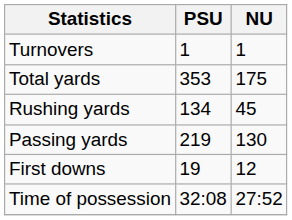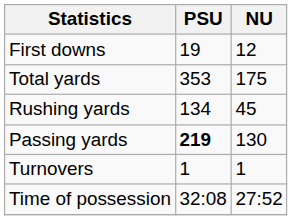rows swapped: First downs <-> Turnovers
Passing yards | PSU: normal -> bold
